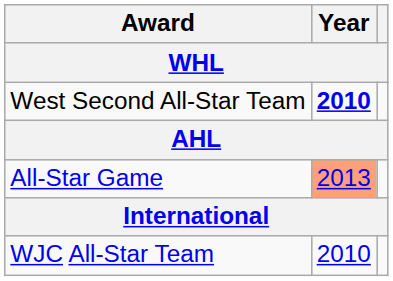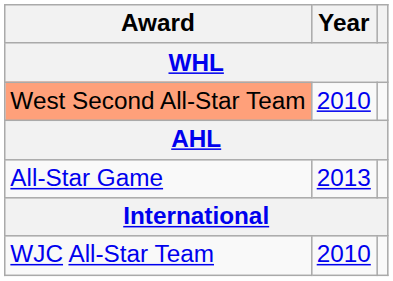row 3 | Award: no background -> lightsalmon background
row 3 | Year: bold -> normal
row 5 | Year: lightsalmon background -> no background
